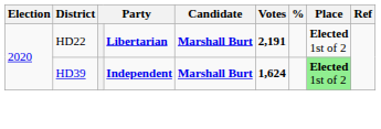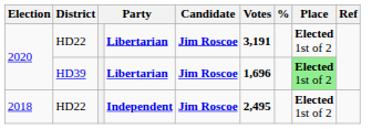2020 / HD22 | Candidate: Marshall Burt -> Jim Roscoe
2020 / HD22 | Votes: 2,191 -> 3,191
2020 / HD39 | column 4: Independent -> Libertarian
2020 / HD39 | Candidate: Marshall Burt -> Jim Roscoe
2020 / HD39 | Votes: 1,624 -> 1,696
+ row: 2018 | HD22 | Independent | Jim Roscoe | 2,495 | Elected 1st of 2
